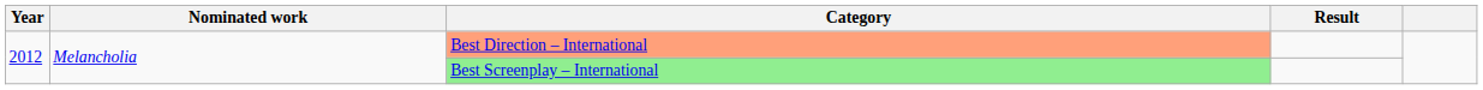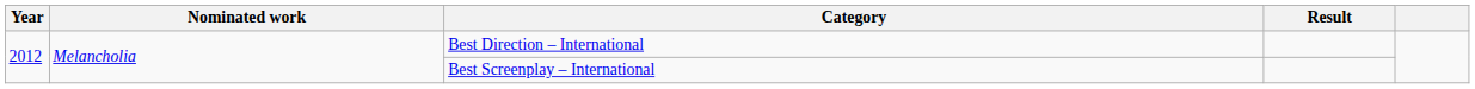Best Direction – International | Category: lightsalmon background -> no background
Best Screenplay – International | Category: lightgreen background -> no background
